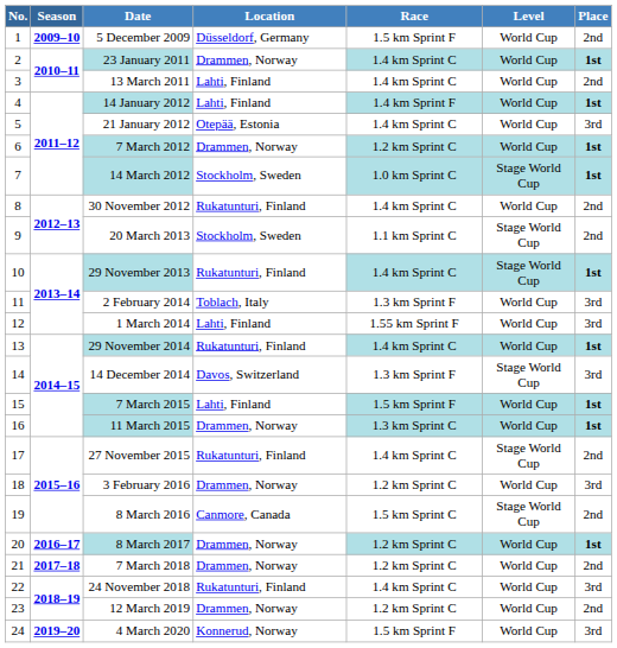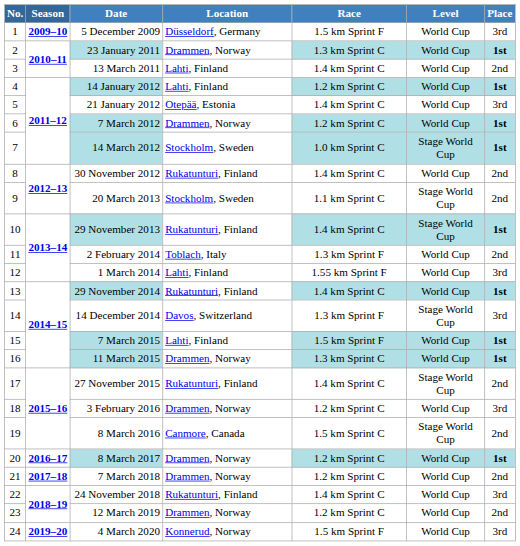5 December 2009 | Place: 2nd -> 3rd
23 January 2011 | Race: 1.4 km Sprint C -> 1.3 km Sprint C
14 January 2012 | Race: 1.4 km Sprint F -> 1.2 km Sprint C
2 February 2014 | Place: 3rd -> 2nd
